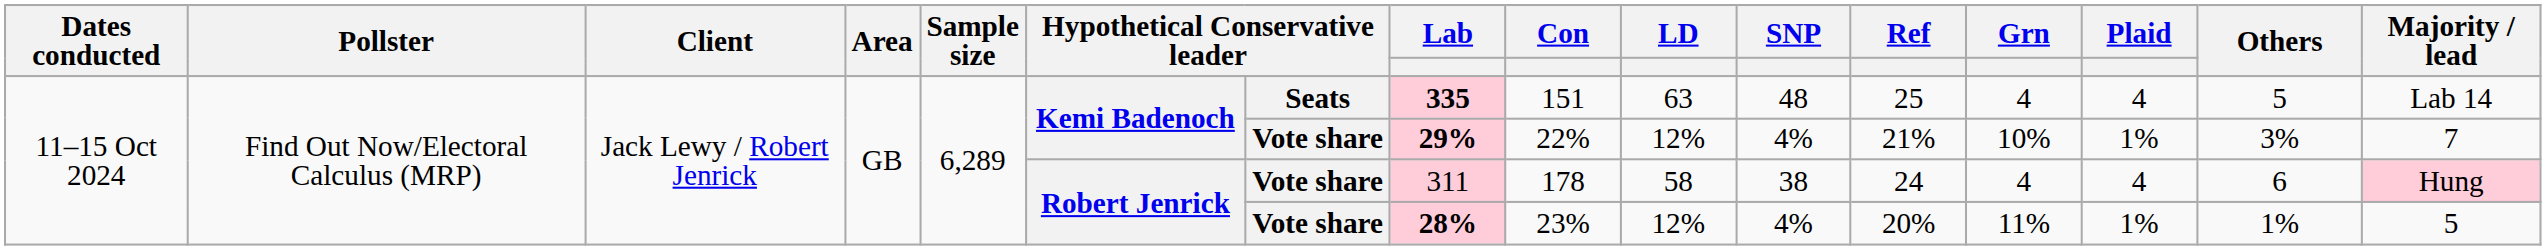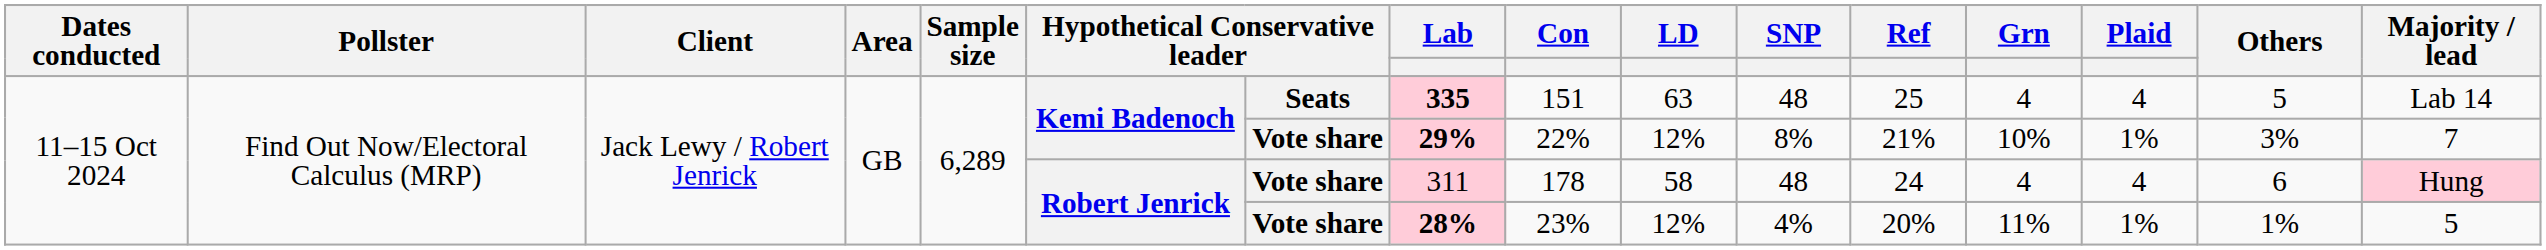row 4 | SNP: 4% -> 8%
row 5 | SNP: 38 -> 48
